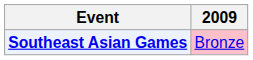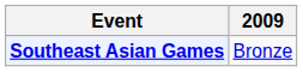Southeast Asian Games | 2009: pink background -> no background
